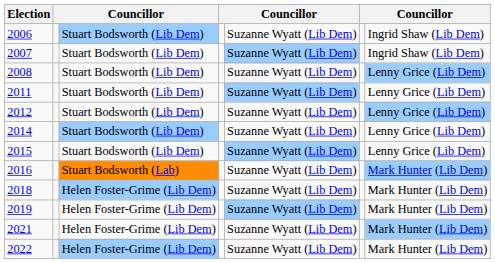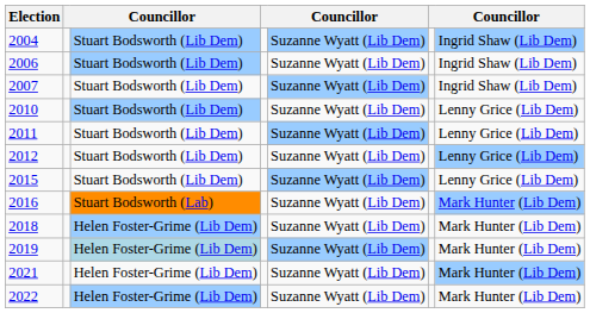+ row: 2004 | Stuart Bodsworth (Lib Dem) | Suzanne Wyatt (Lib Dem) | Ingrid Shaw (Lib Dem)
- row: 2008 | Stuart Bodsworth (Lib Dem) | Suzanne Wyatt (Lib Dem) | Lenny Grice (Lib Dem)
+ row: 2010 | Stuart Bodsworth (Lib Dem) | Suzanne Wyatt (Lib Dem) | Lenny Grice (Lib Dem)
- row: 2014 | Stuart Bodsworth (Lib Dem) | Suzanne Wyatt (Lib Dem) | Lenny Grice (Lib Dem)
2019 | column 3: no background -> lightblue background
